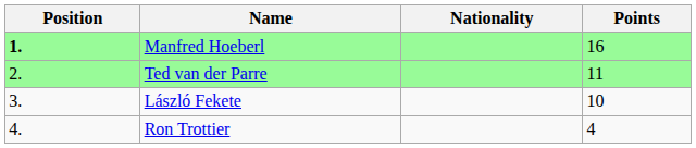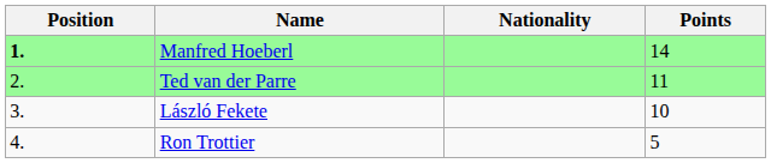Manfred Hoeberl | Points: 16 -> 14
Ron Trottier | Points: 4 -> 5
